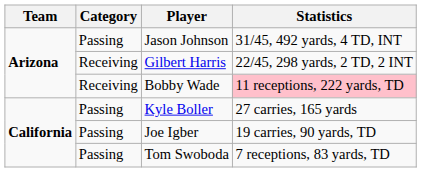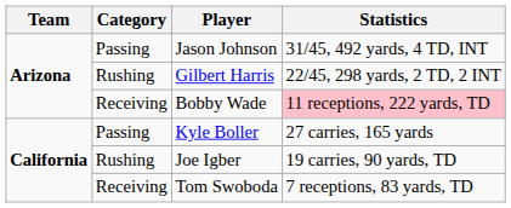Gilbert Harris | Category: Receiving -> Rushing
Joe Igber | Category: Passing -> Rushing
Tom Swoboda | Category: Passing -> Receiving
